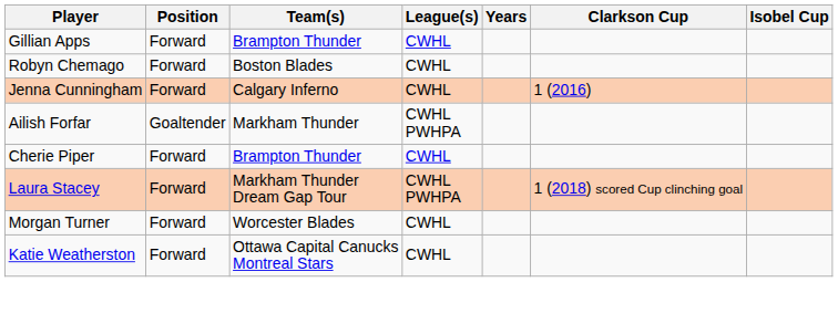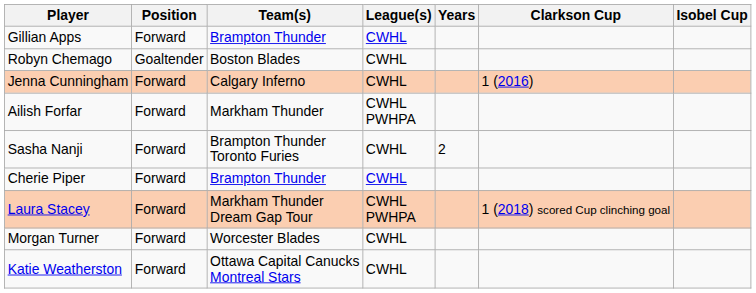Robyn Chemago | Position: Forward -> Goaltender
Ailish Forfar | Position: Goaltender -> Forward
+ row: Sasha Nanji | Forward | Brampton Thunder Toronto Furies | CWHL | 2
